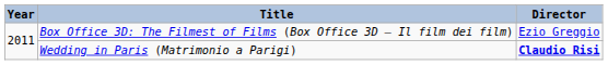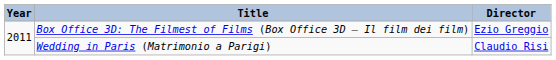Wedding in Paris (Matrimonio a Parigi) | Director: bold -> normal
